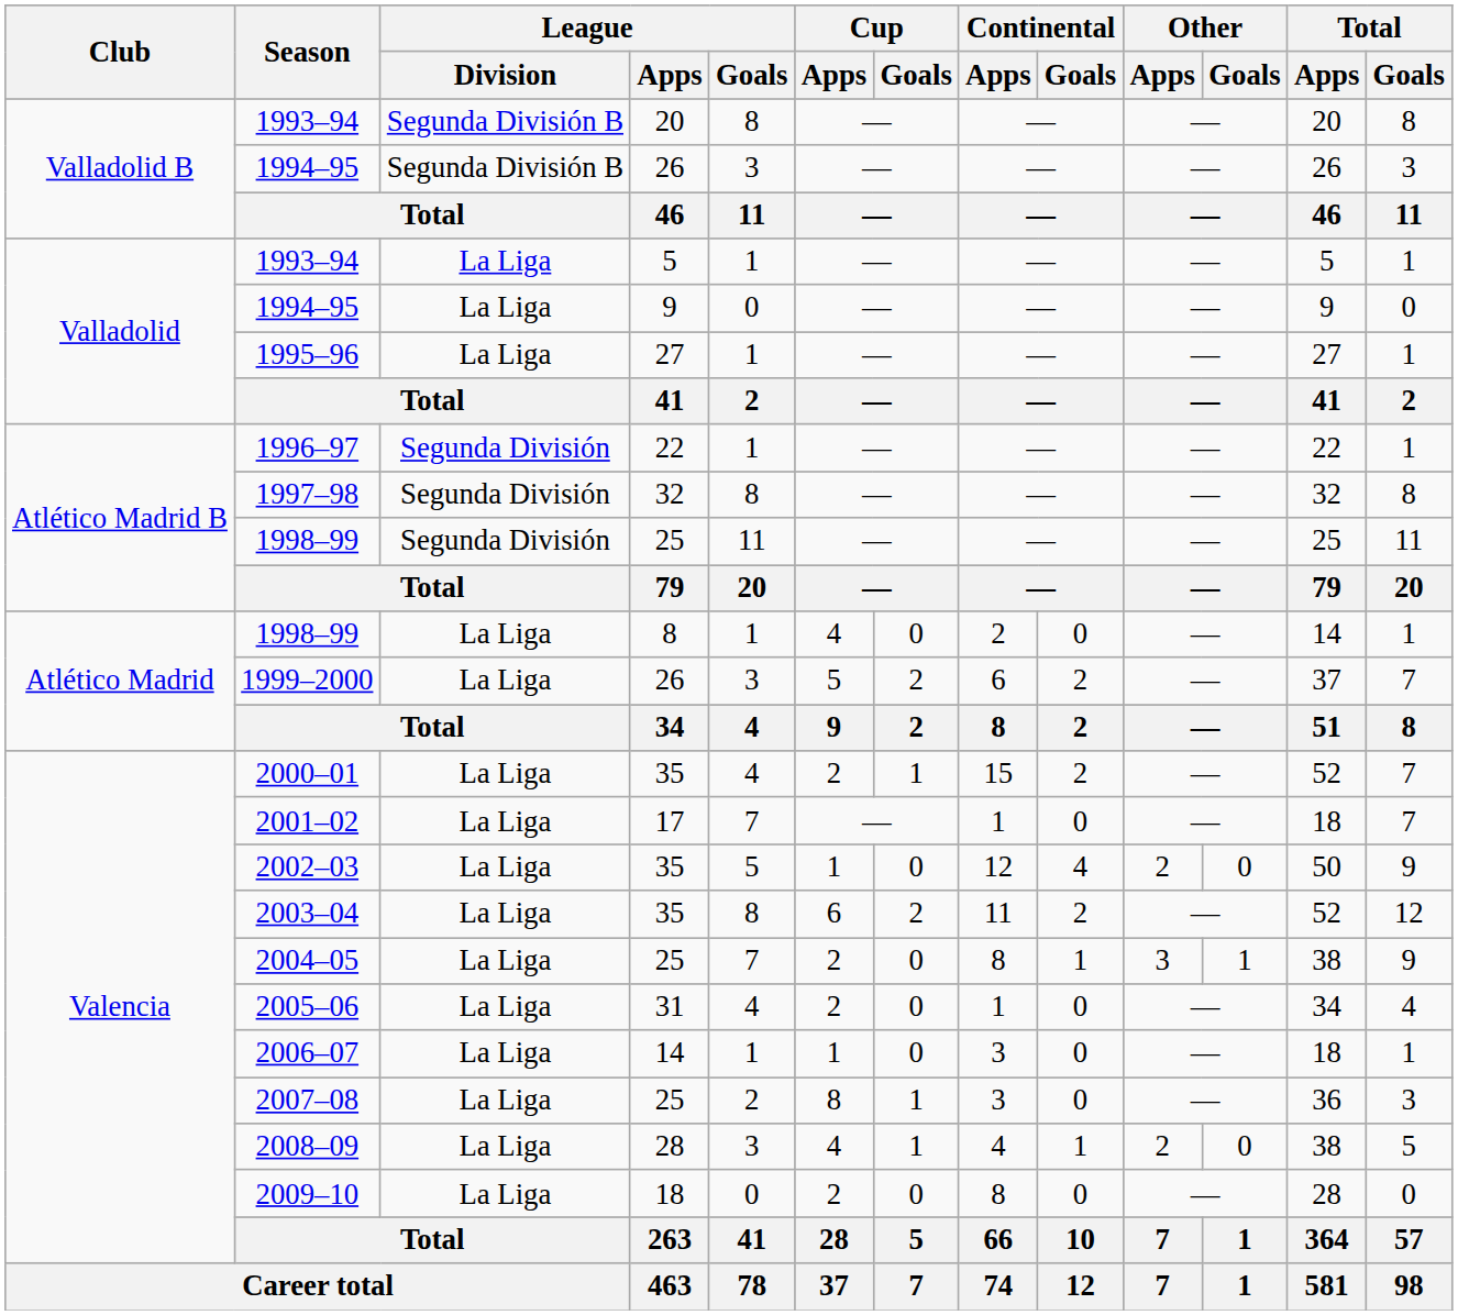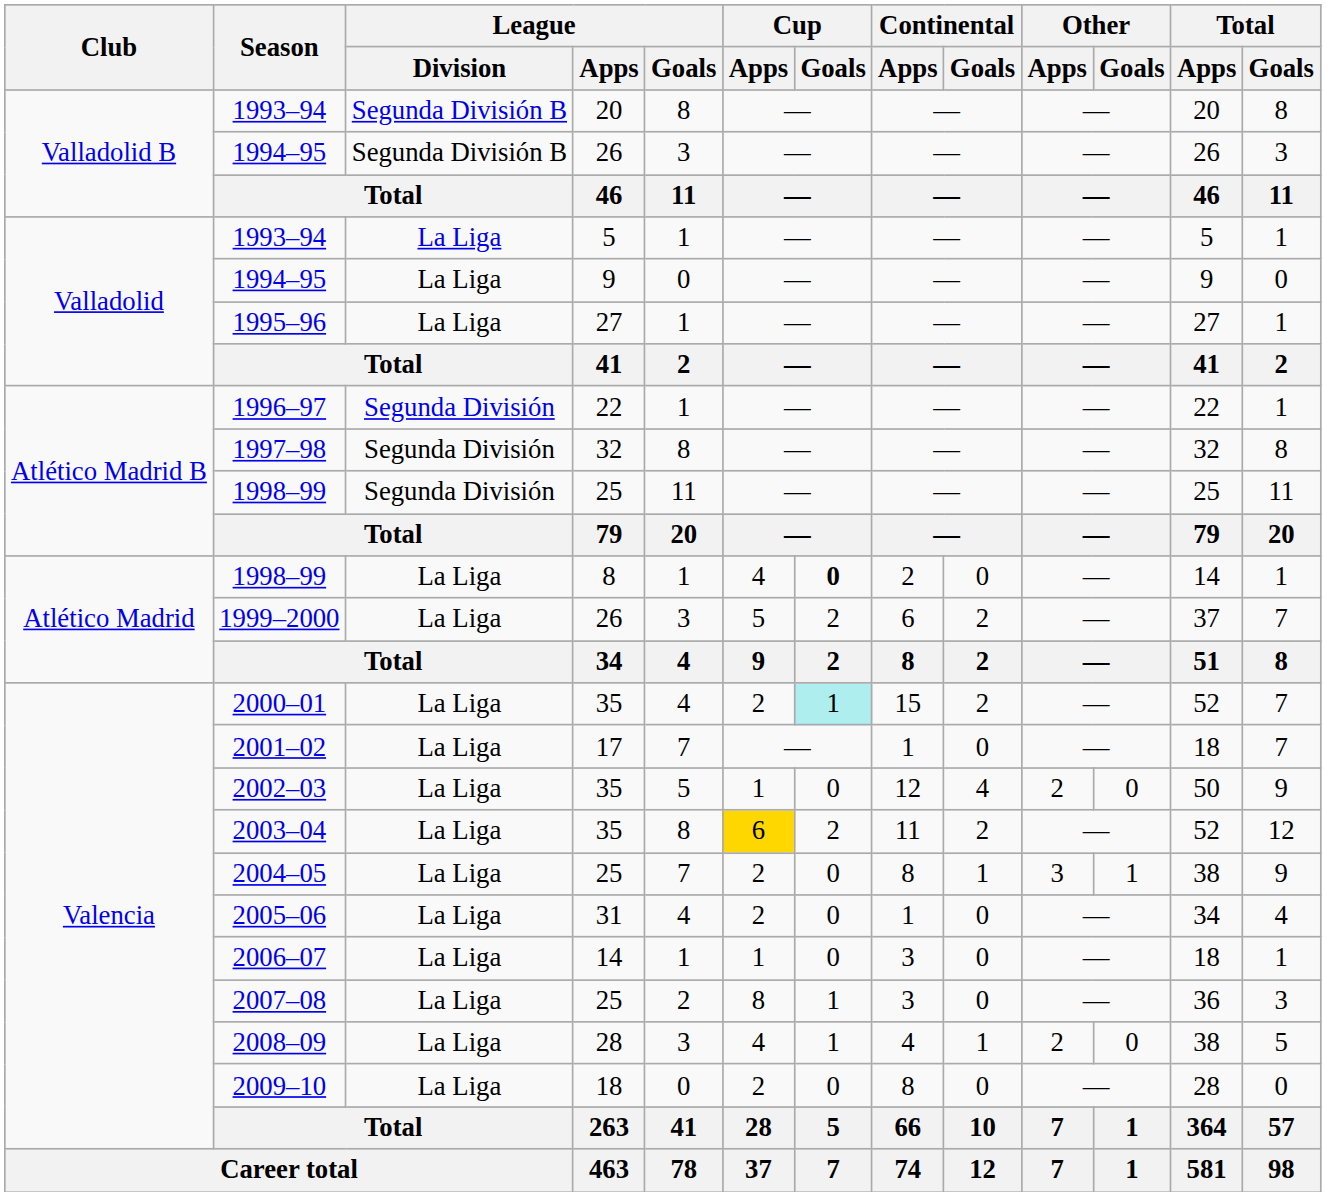1998–99 / 8 | Cup / Goals: normal -> bold
2000–01 | Cup / Goals: no background -> paleturquoise background
2003–04 | Cup / Apps: no background -> gold background
